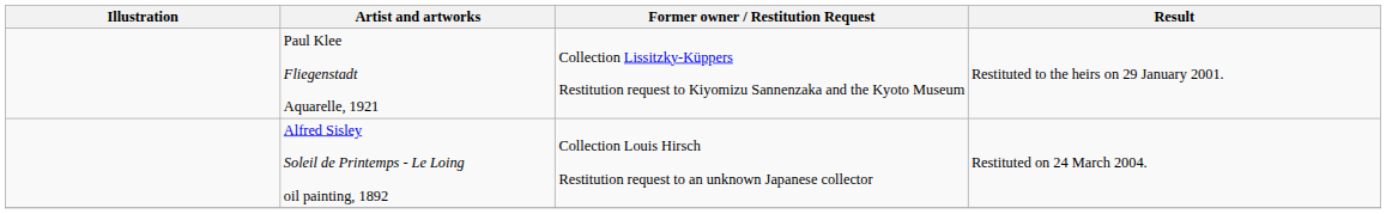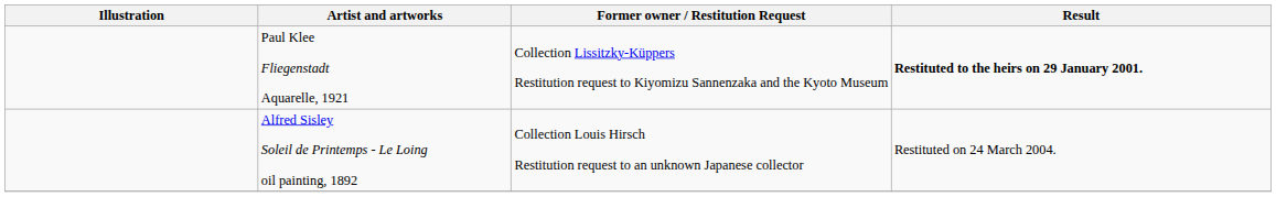Paul Klee Fliegenstadt Aquarelle, 1921 | Result: normal -> bold
